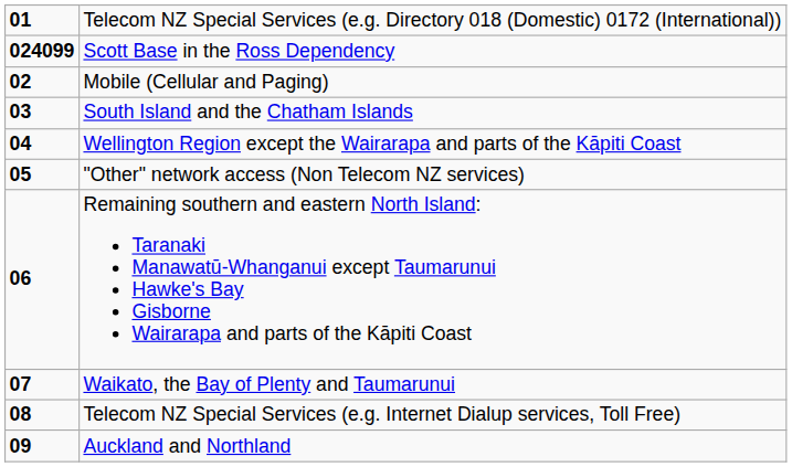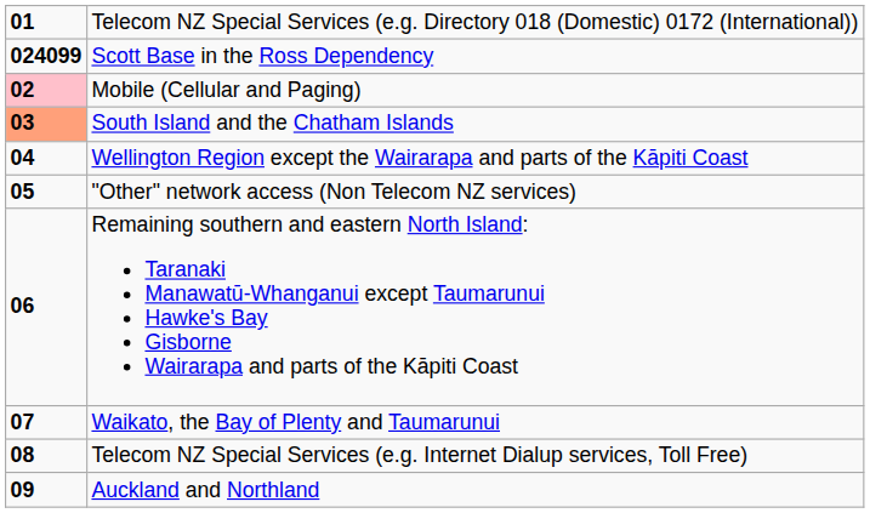Mobile (Cellular and Paging) | column 1: no background -> pink background
South Island and the Chatham Islands | column 1: no background -> lightsalmon background
